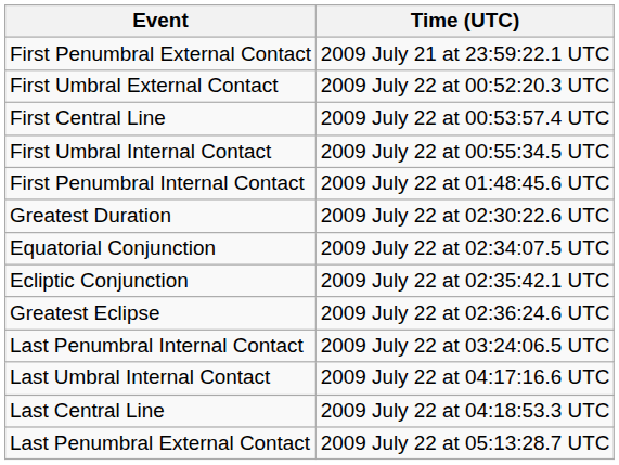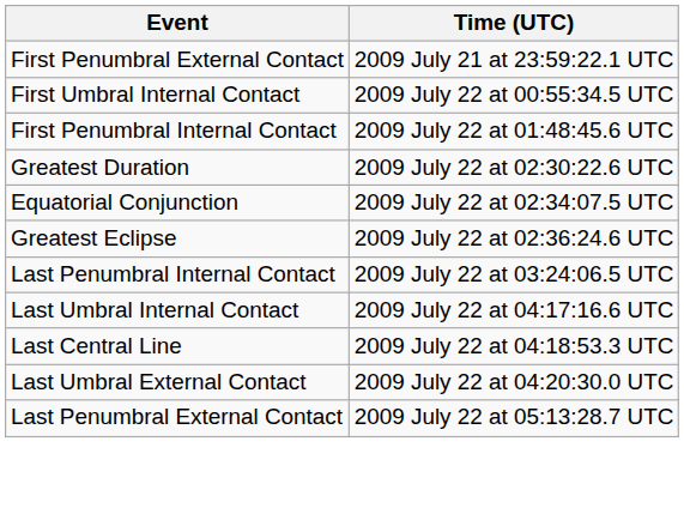- row: First Umbral External Contact | 2009 July 22 at 00:52:20.3 UTC
- row: First Central Line | 2009 July 22 at 00:53:57.4 UTC
- row: Ecliptic Conjunction | 2009 July 22 at 02:35:42.1 UTC
+ row: Last Umbral External Contact | 2009 July 22 at 04:20:30.0 UTC
